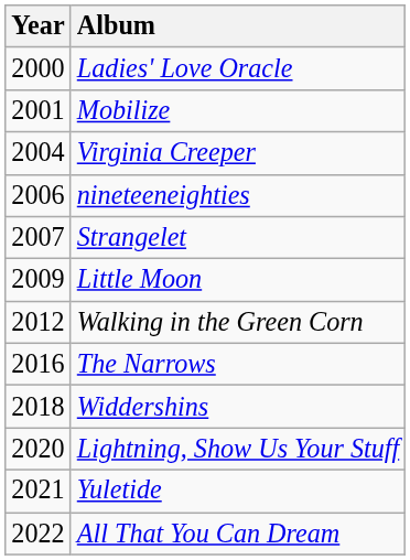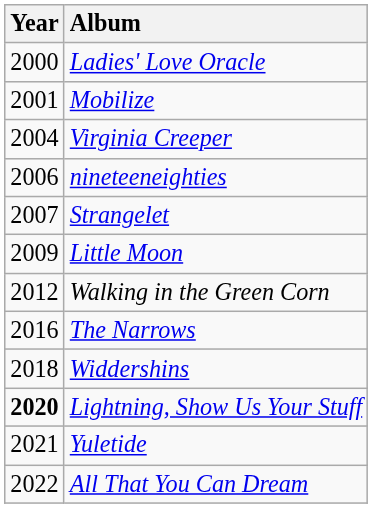Lightning, Show Us Your Stuff | Year: normal -> bold
